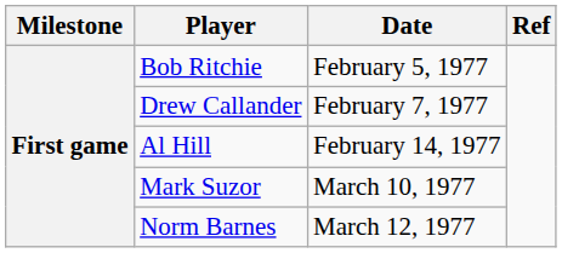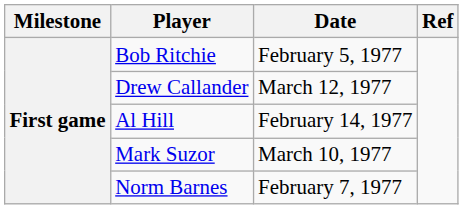Drew Callander | Date: February 7, 1977 -> March 12, 1977
Norm Barnes | Date: March 12, 1977 -> February 7, 1977
